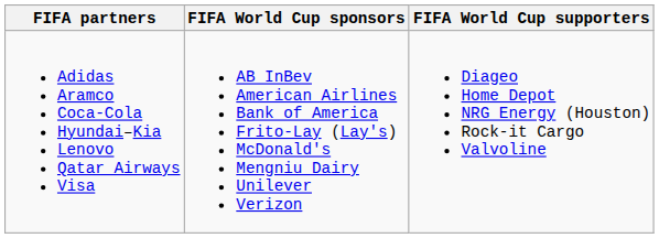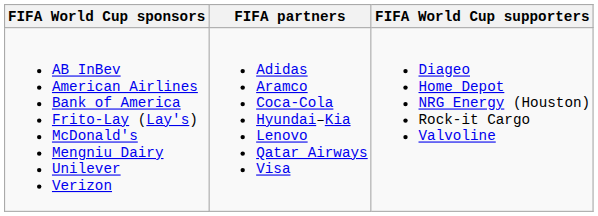columns swapped: FIFA partners <-> FIFA World Cup sponsors
